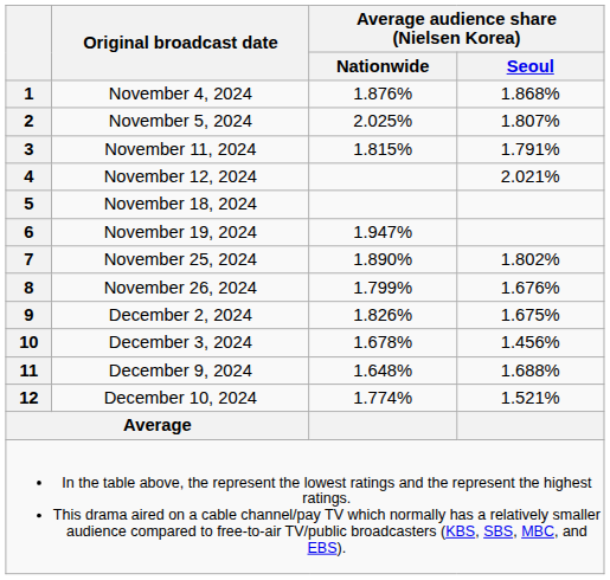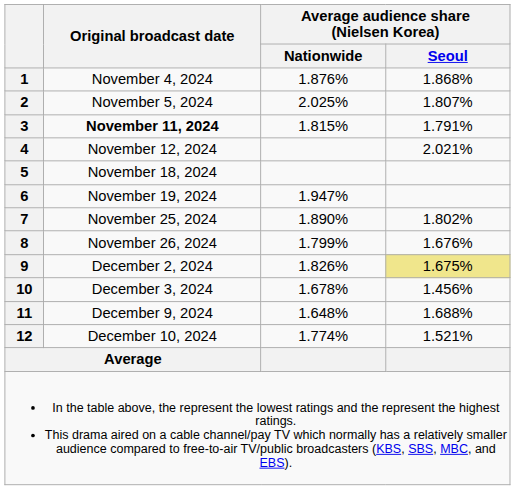3 | Original broadcast date: normal -> bold
9 | Average audience share (Nielsen Korea) / Seoul: no background -> khaki background
